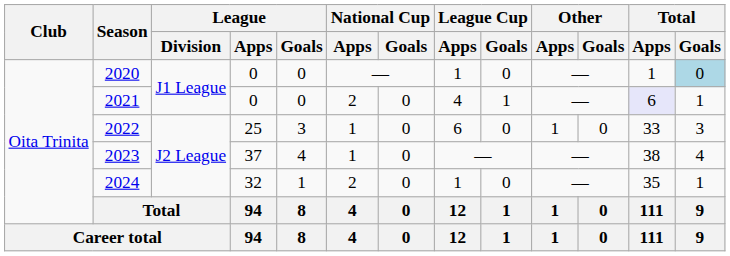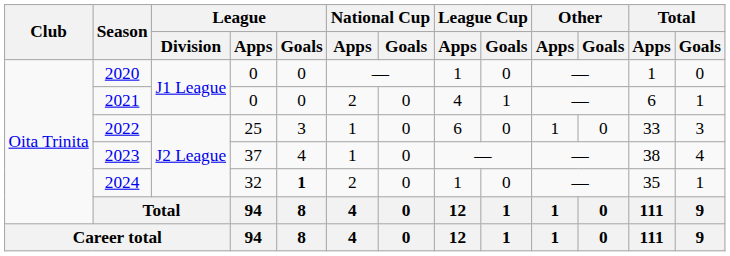2020 | Total / Goals: lightblue background -> no background
2021 | Total / Apps: lavender background -> no background
2024 | League / Goals: normal -> bold
